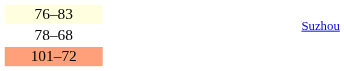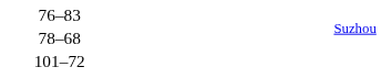76–83 | column 1: lightyellow background -> no background
101–72 | column 1: lightsalmon background -> no background
